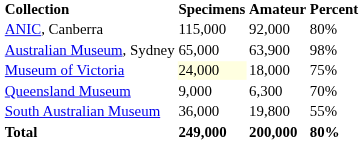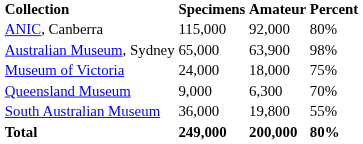Museum of Victoria | Specimens: lightyellow background -> no background
